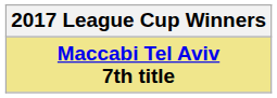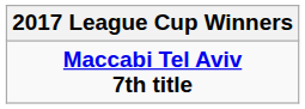row 2 | column 1: khaki background -> no background
